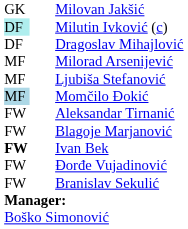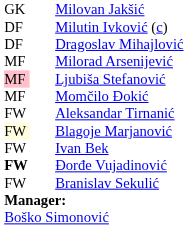Milutin Ivković (c) | column 1: paleturquoise background -> no background
Ljubiša Stefanović | column 1: no background -> pink background
Momčilo Đokić | column 1: lightblue background -> no background
Blagoje Marjanović | column 1: no background -> lightyellow background
Ivan Bek | column 1: bold -> normal
Đorđe Vujadinović | column 1: normal -> bold
